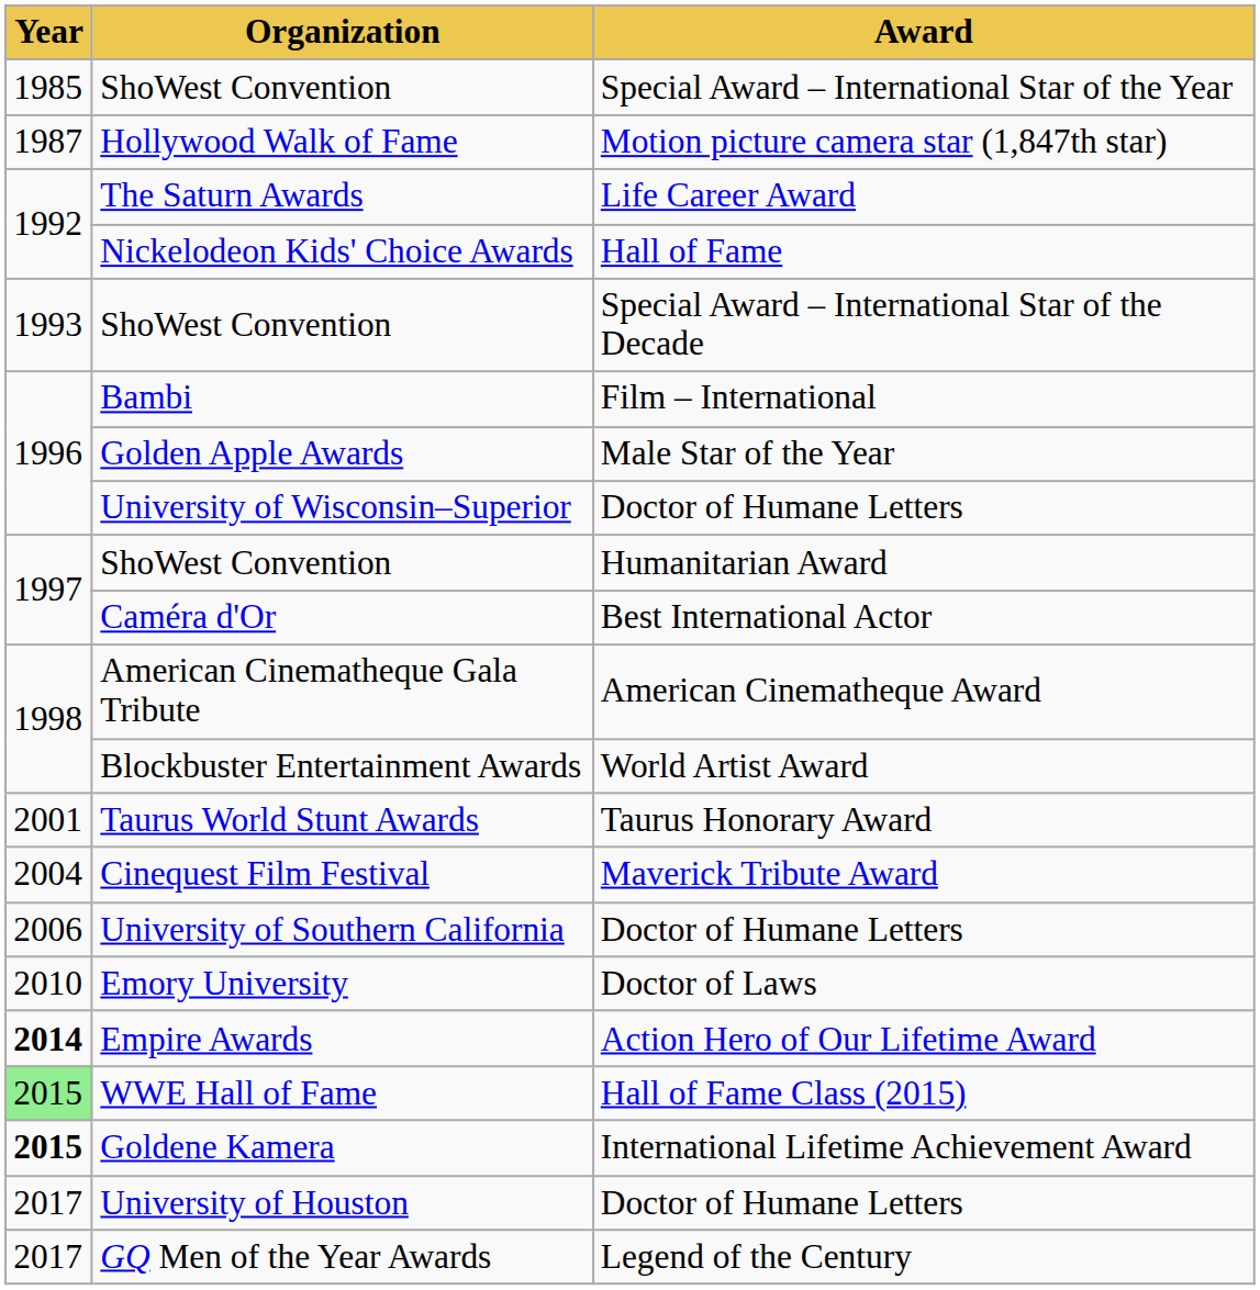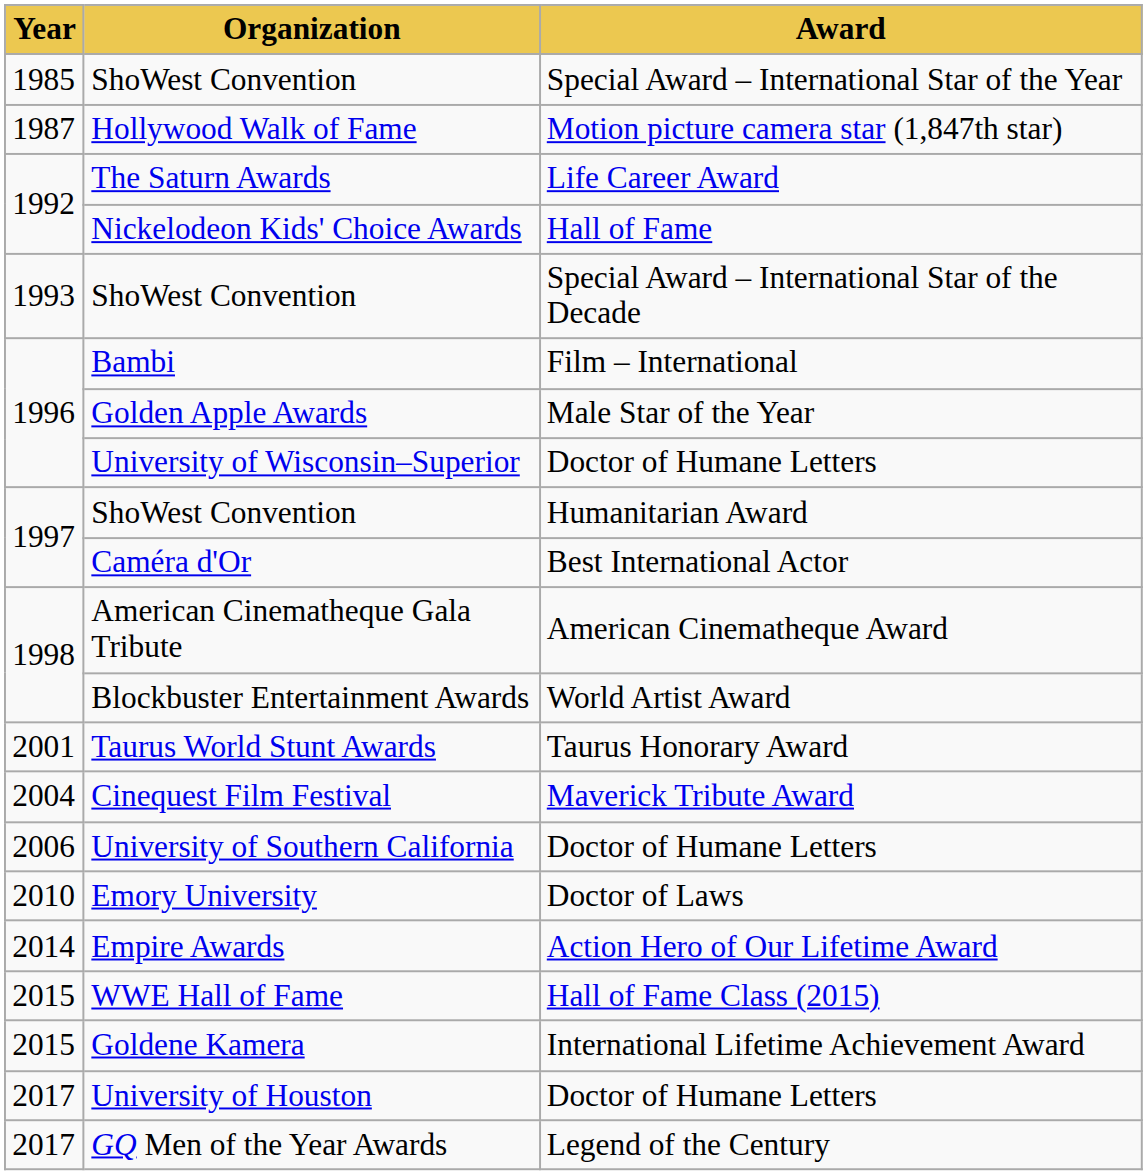Empire Awards | Year: bold -> normal
WWE Hall of Fame | Year: lightgreen background -> no background
Goldene Kamera | Year: bold -> normal
